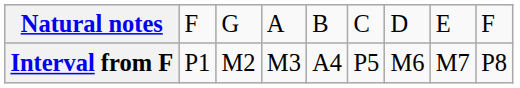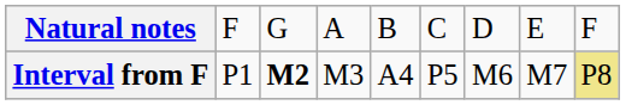Interval from F | column 3: normal -> bold
Interval from F | column 9: no background -> khaki background
